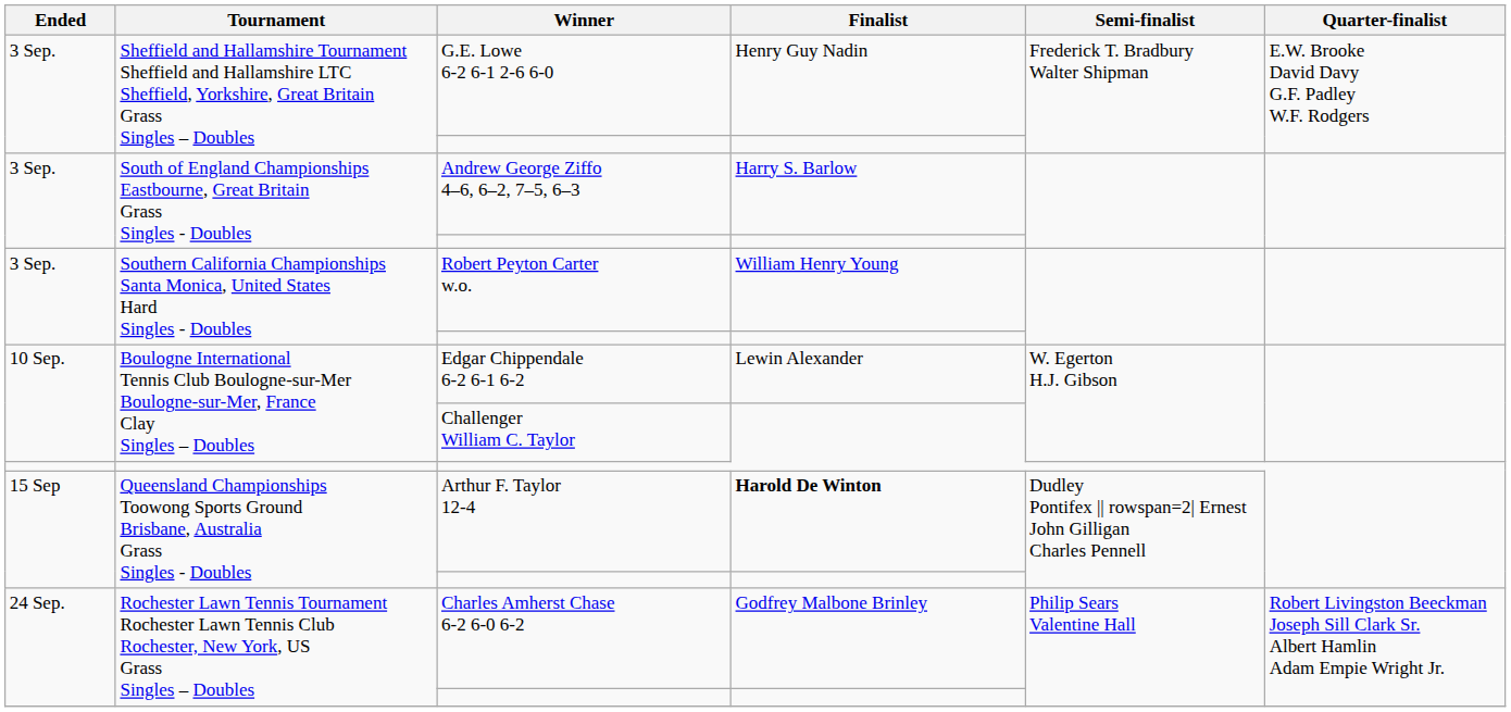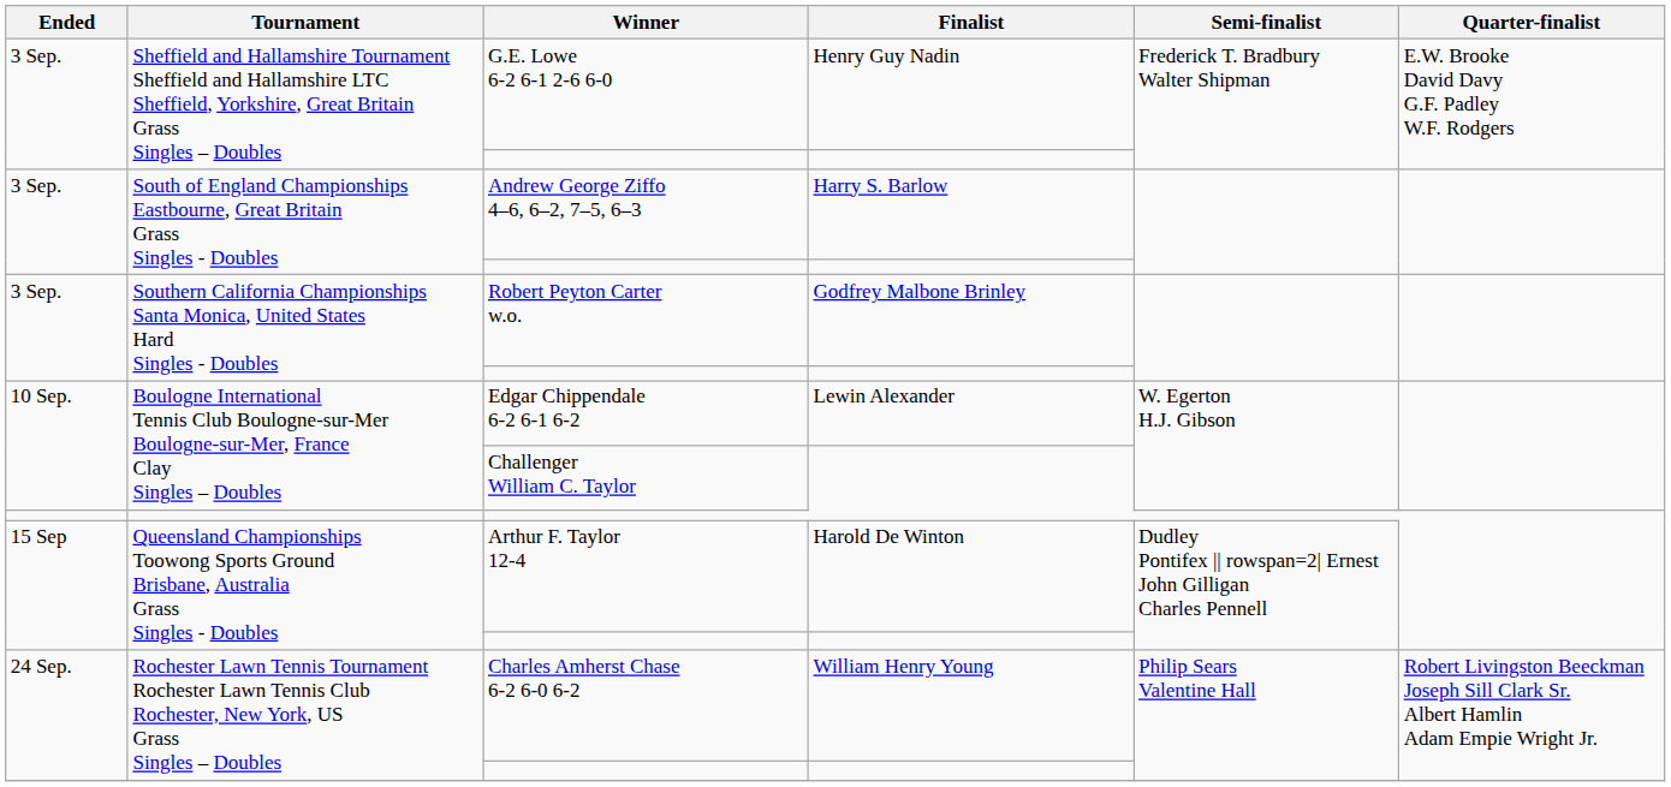Robert Peyton Carter w.o. | Finalist: William Henry Young -> Godfrey Malbone Brinley
Arthur F. Taylor 12-4 | Finalist: bold -> normal
Charles Amherst Chase 6-2 6-0 6-2 | Finalist: Godfrey Malbone Brinley -> William Henry Young
